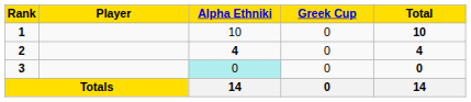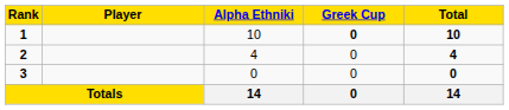1 | Greek Cup: normal -> bold
2 | Alpha Ethniki: bold -> normal
3 | Alpha Ethniki: paleturquoise background -> no background
